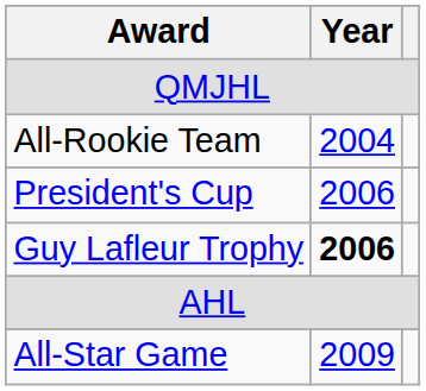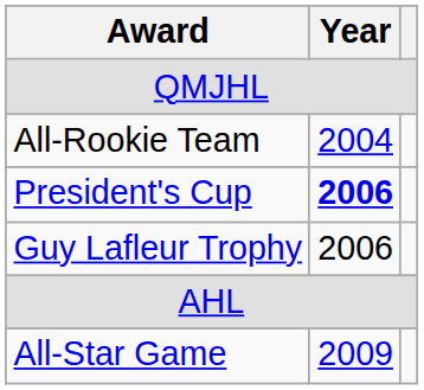President's Cup | Year: normal -> bold
Guy Lafleur Trophy | Year: bold -> normal
